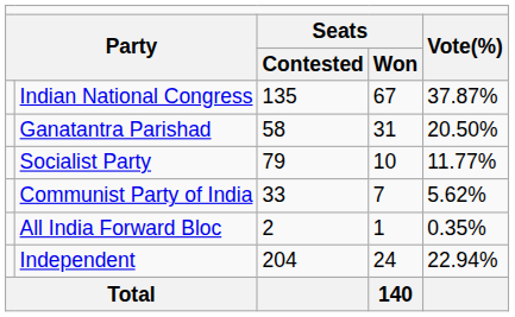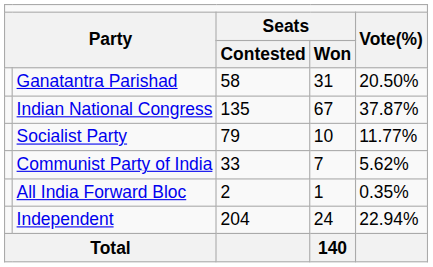rows swapped: Indian National Congress <-> Ganatantra Parishad
